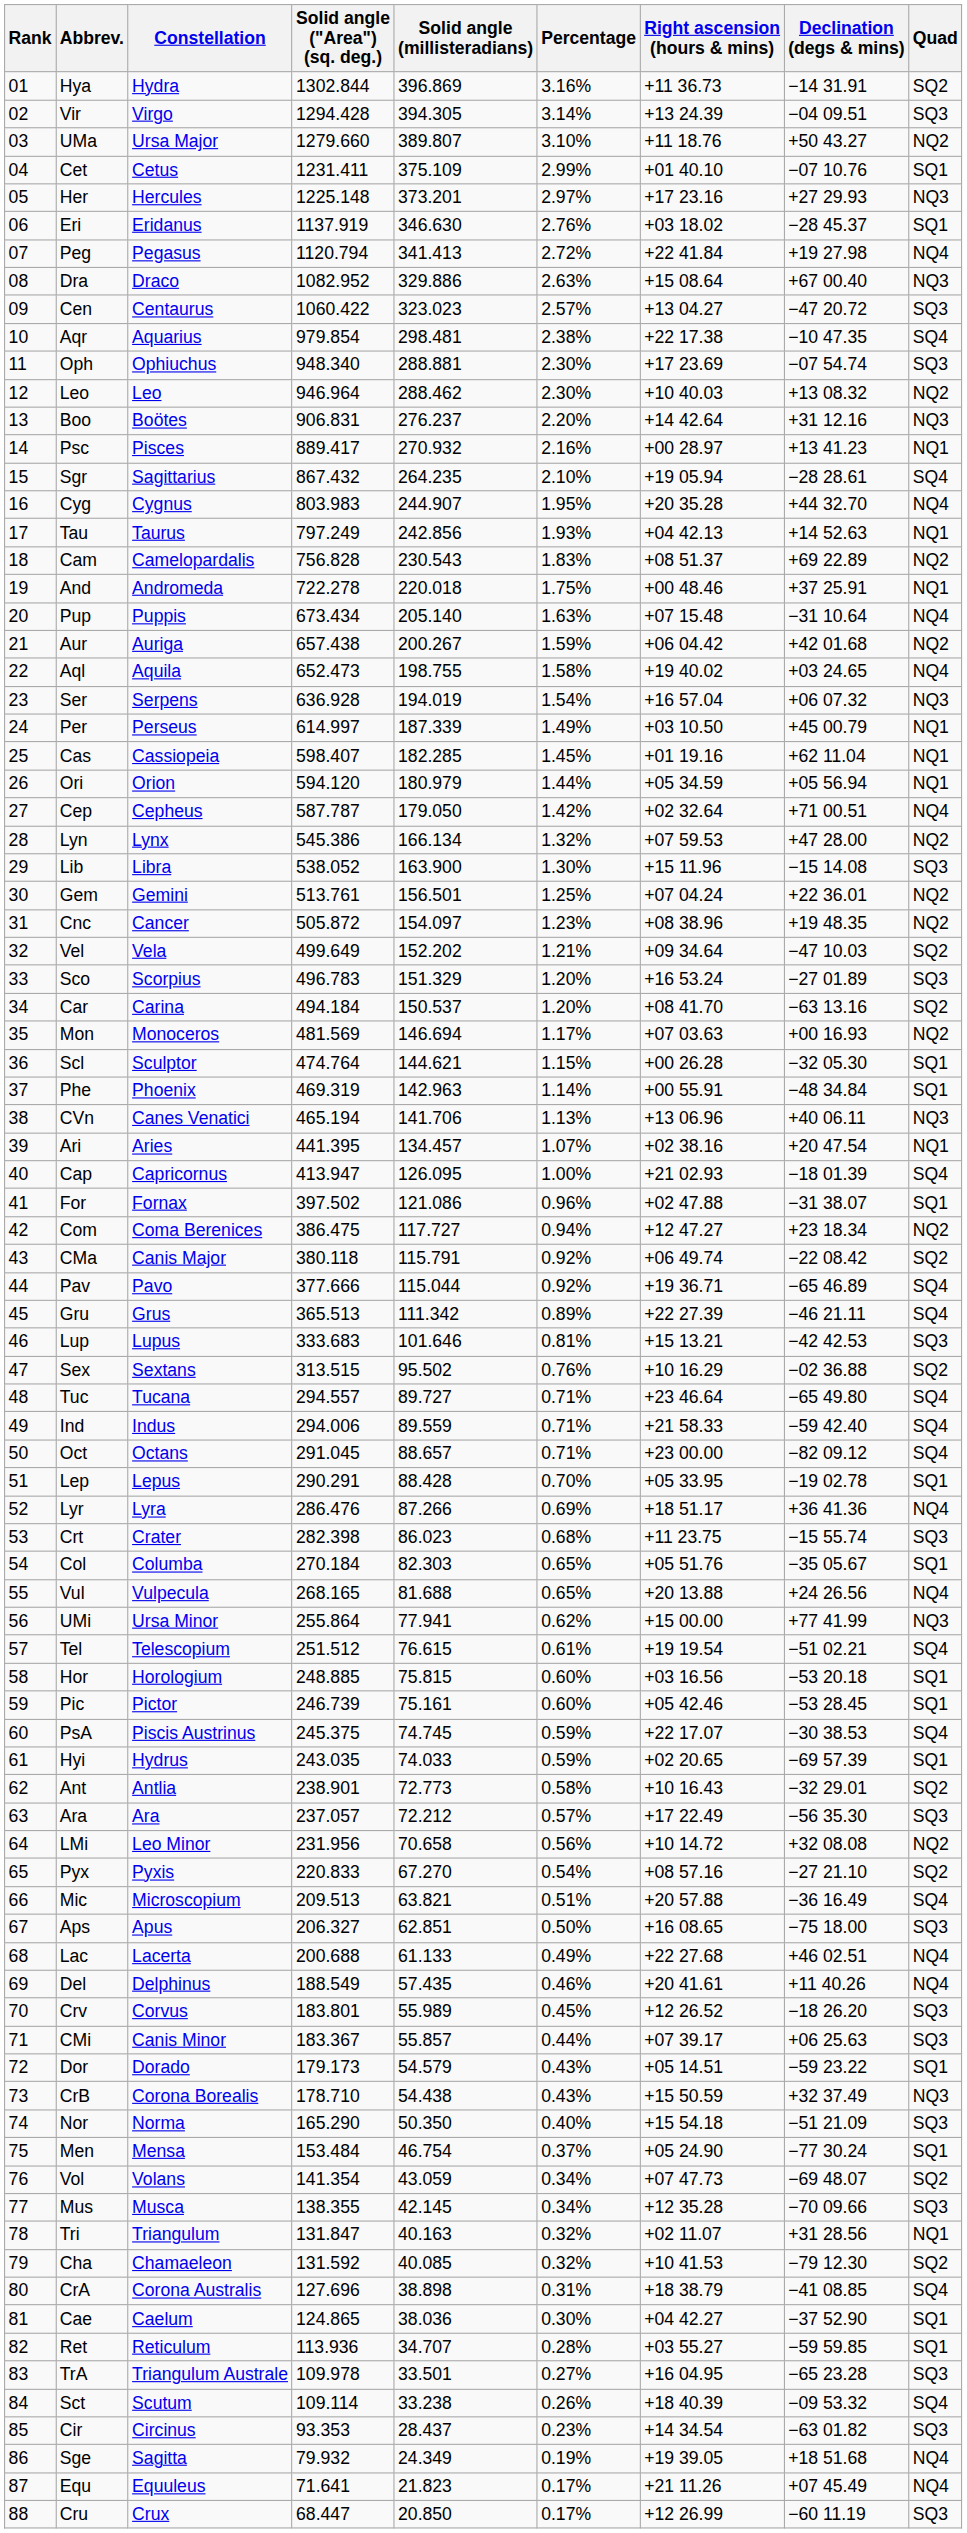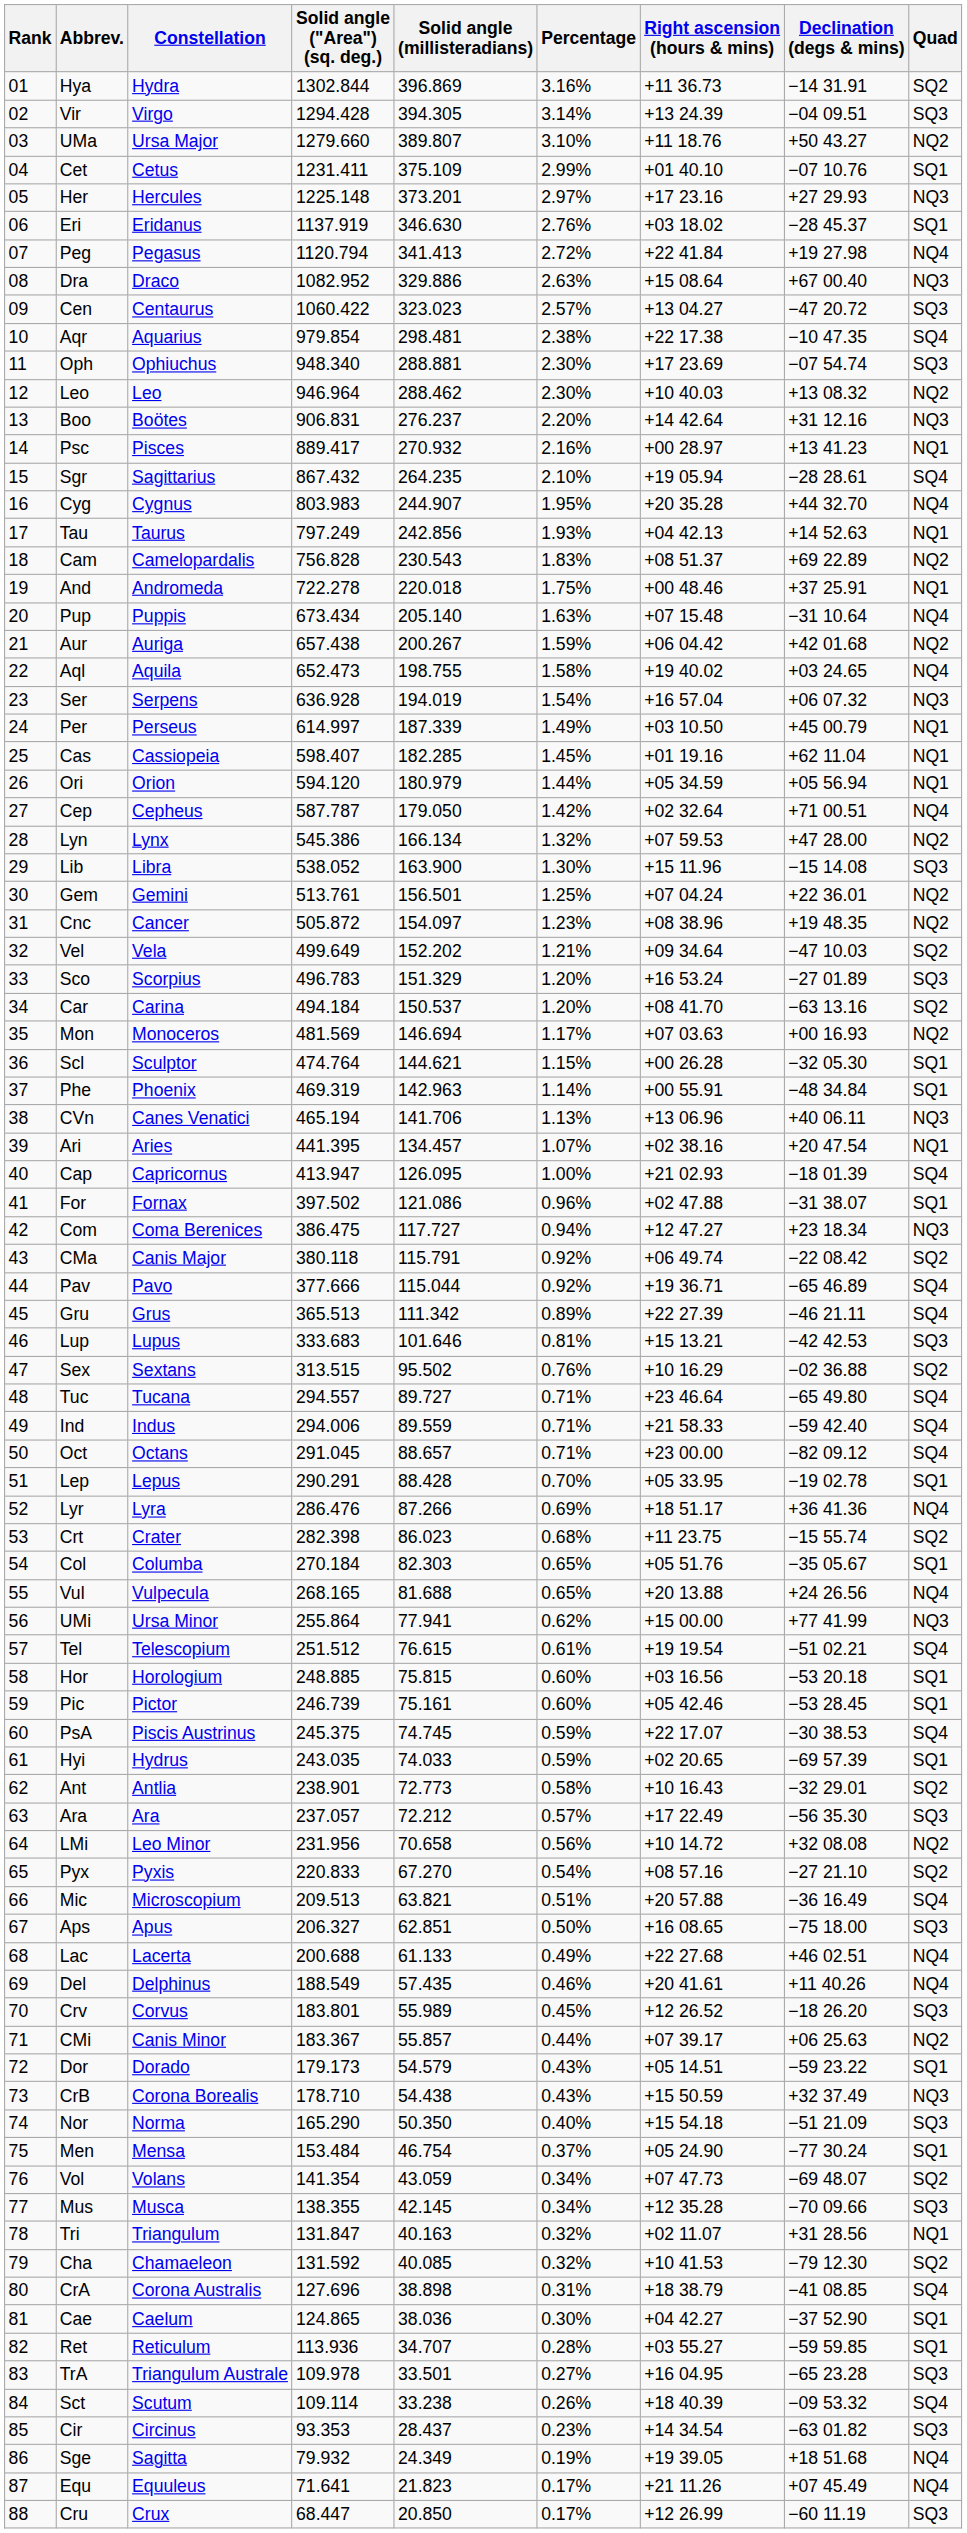Com | Quad: NQ2 -> NQ3
Crt | Quad: SQ3 -> SQ2
CMi | Quad: SQ3 -> NQ2
